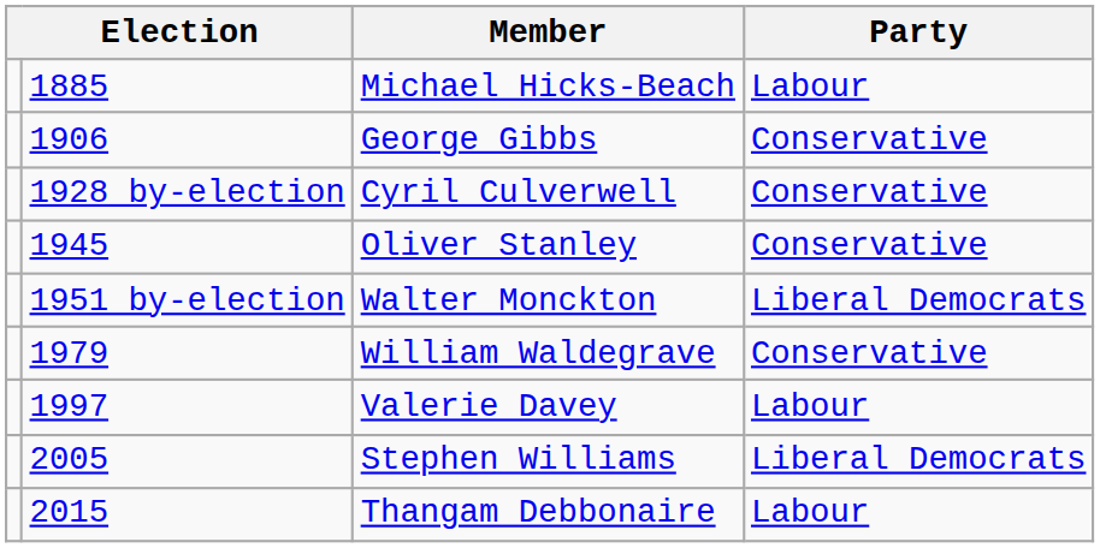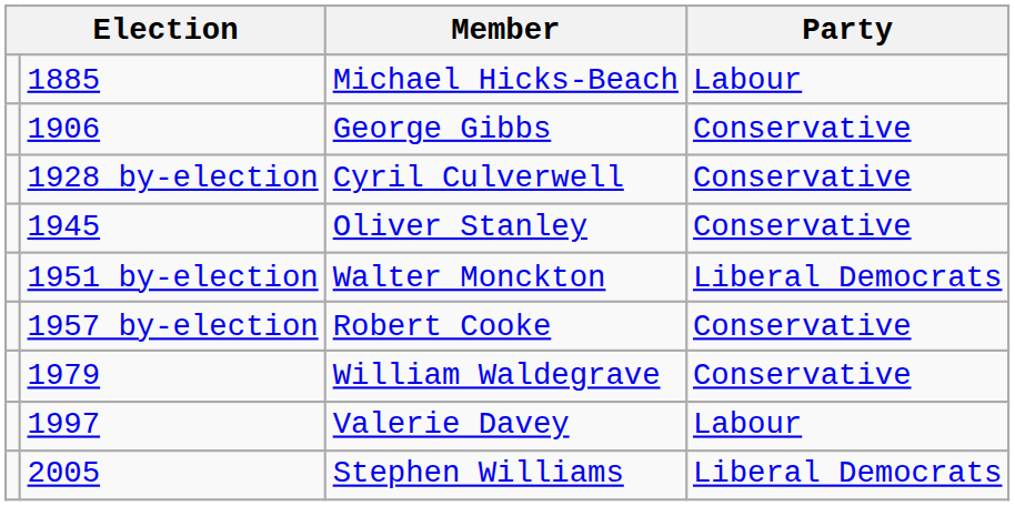+ row: 1957 by-election | Robert Cooke | Conservative
- row: 2015 | Thangam Debbonaire | Labour
